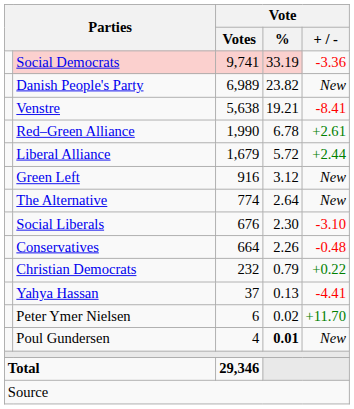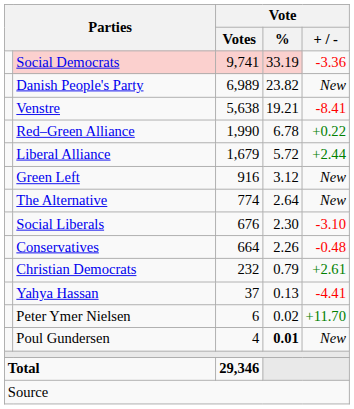Red–Green Alliance | Vote / + / -: +2.61 -> +0.22
Christian Democrats | Vote / + / -: +0.22 -> +2.61
